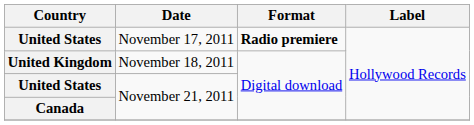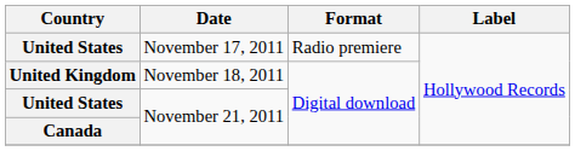November 17, 2011 | Format: bold -> normal
